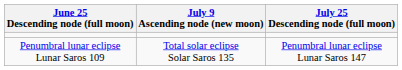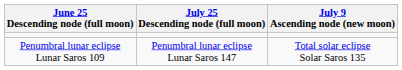columns swapped: July 9 Ascending node (new moon) <-> July 25 Descending node (full moon)
